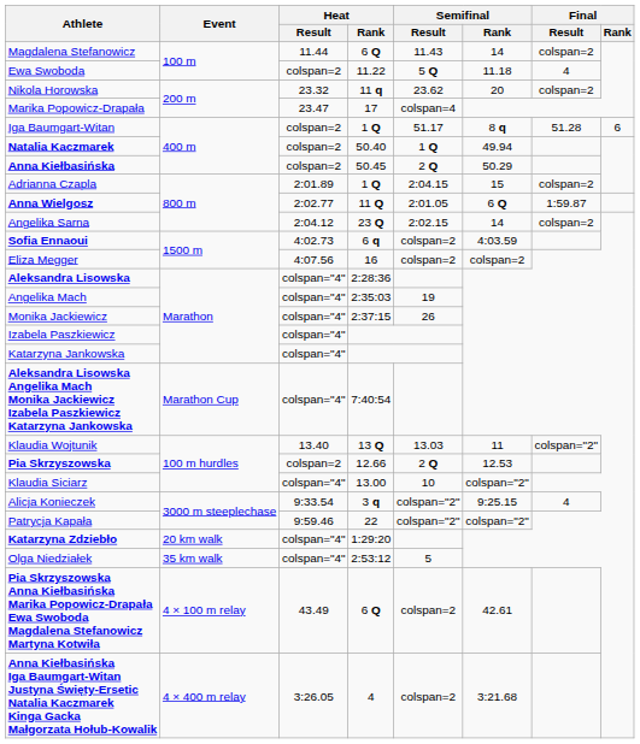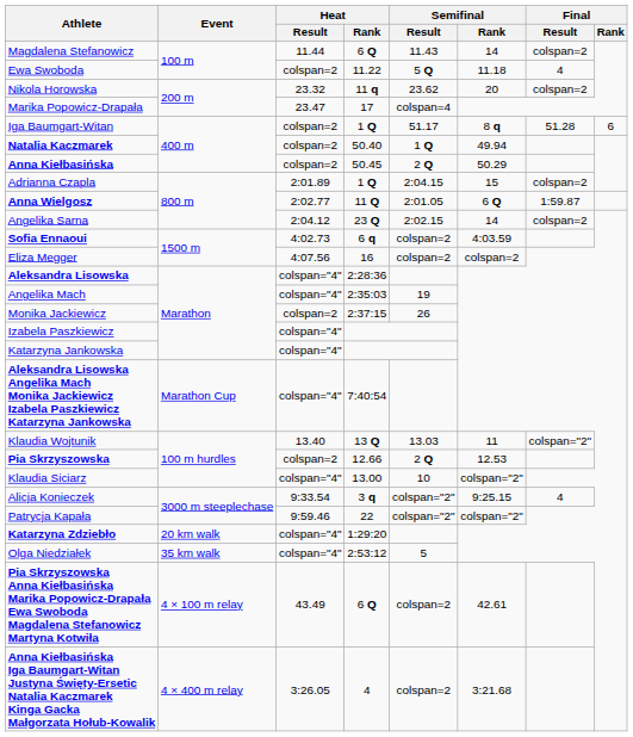Monika Jackiewicz | Heat / Result: colspan="4" -> colspan=2
